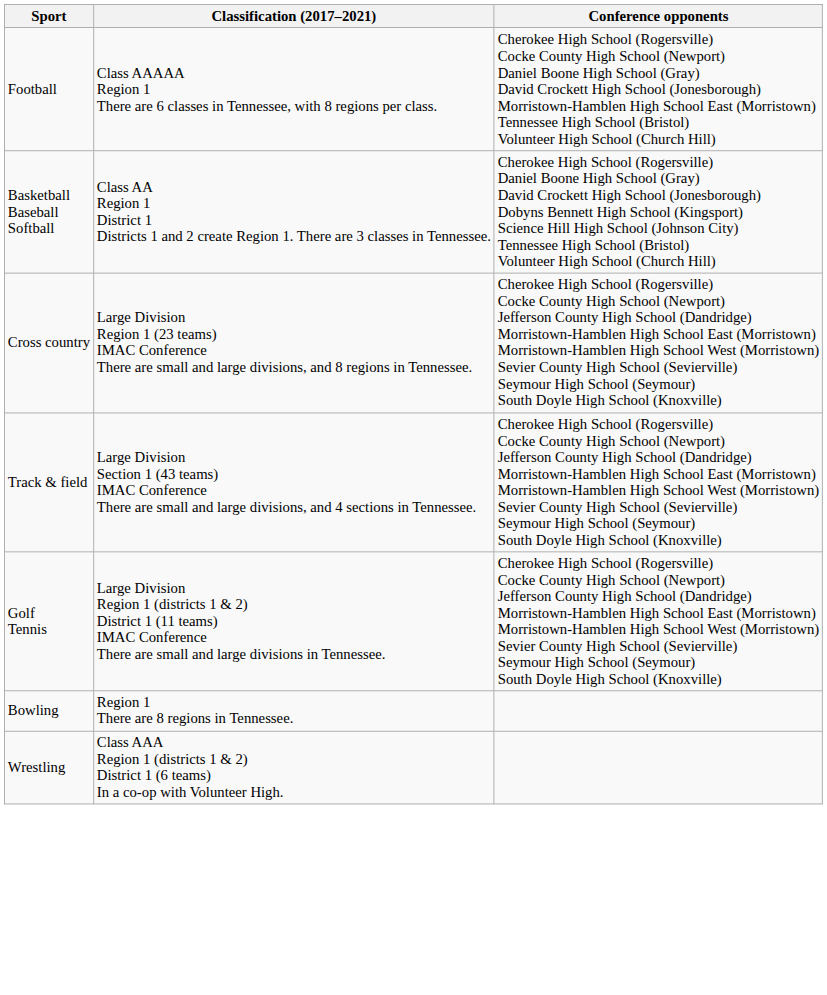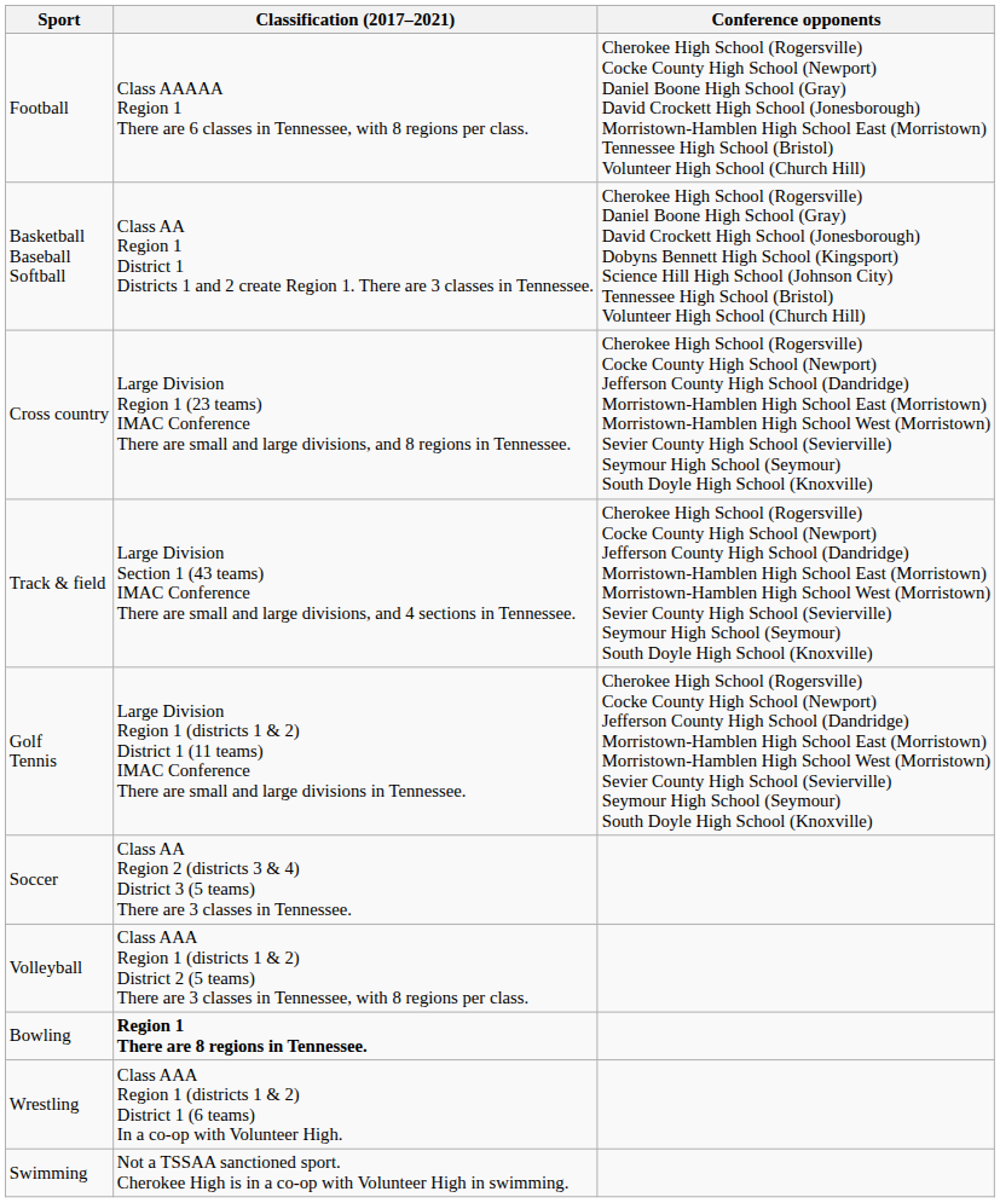+ row: Soccer | Class AA Region 2 (districts 3 & 4) District 3 (5 teams) There are 3 classes in Tennessee.
+ row: Volleyball | Class AAA Region 1 (districts 1 & 2) District 2 (5 teams) There are 3 classes in Tennessee, with 8 regions per class.
Bowling | Classification (2017–2021): normal -> bold
+ row: Swimming | Not a TSSAA sanctioned sport. Cherokee High is in a co-op with Volunteer High in swimming.
